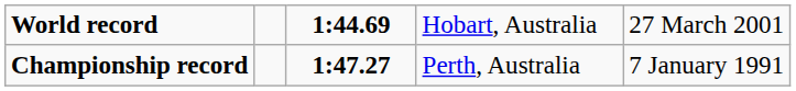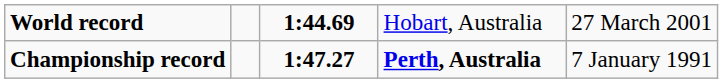Championship record | column 4: normal -> bold
